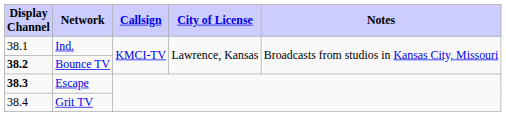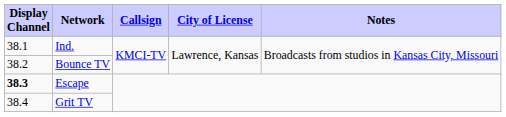Bounce TV | Display Channel: bold -> normal
